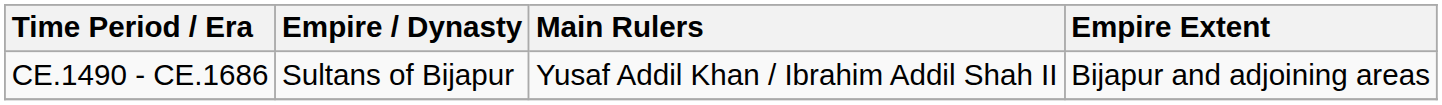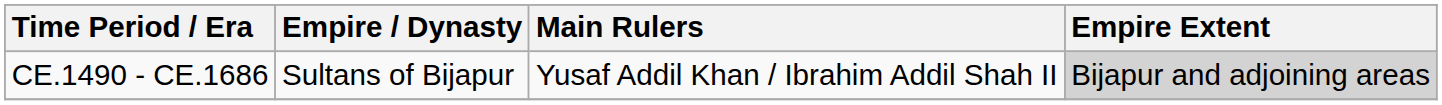CE.1490 - CE.1686 | Empire Extent: no background -> lightgrey background
